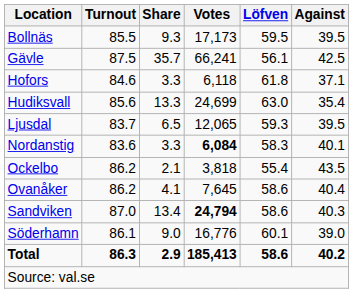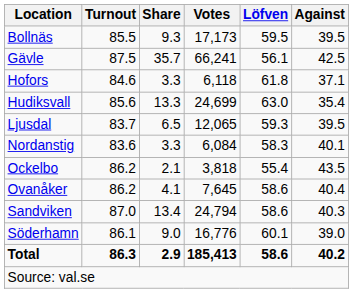Nordanstig | Votes: bold -> normal
Sandviken | Votes: bold -> normal
